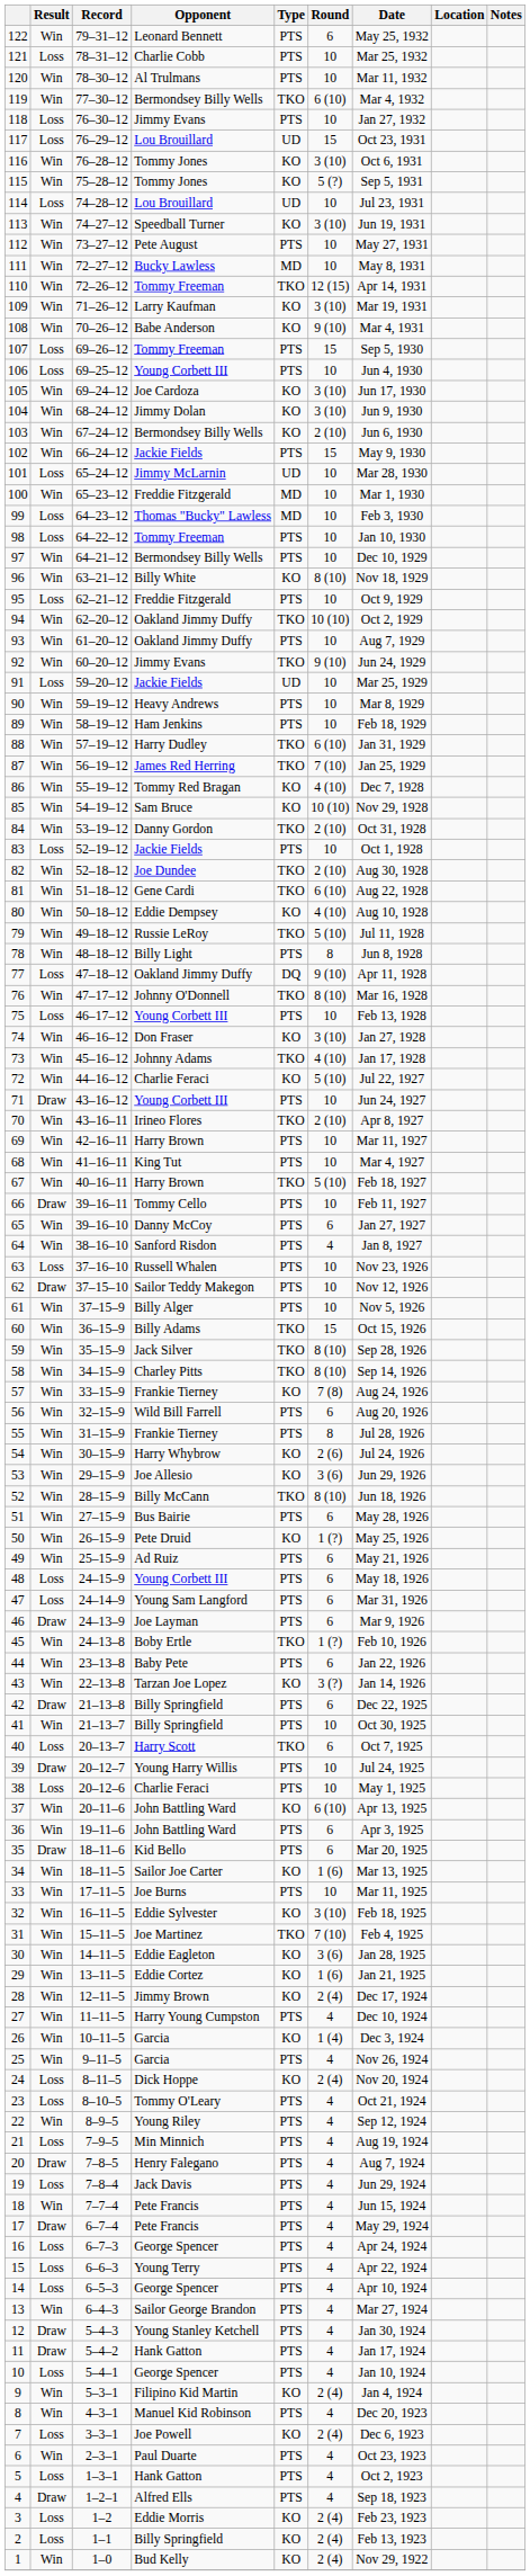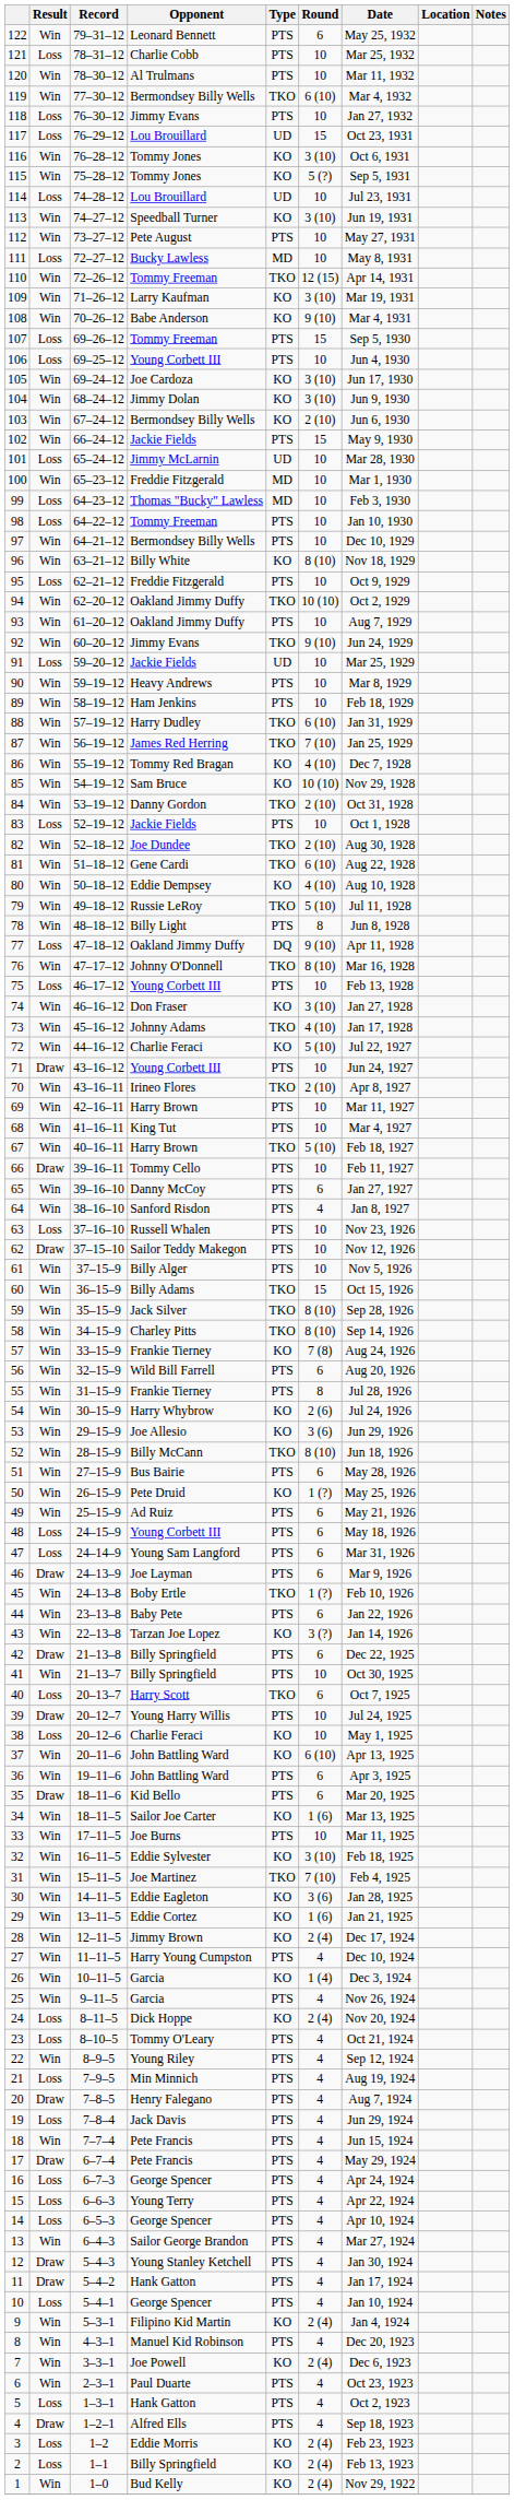111 | Result: Win -> Loss
38 | Type: PTS -> KO
7 | Result: Loss -> Win
